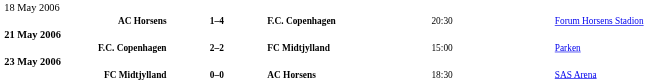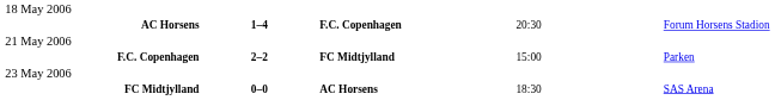21 May 2006 | column 1: bold -> normal
23 May 2006 | column 1: bold -> normal
